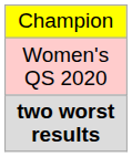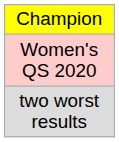row 3 | column 1: bold -> normal
